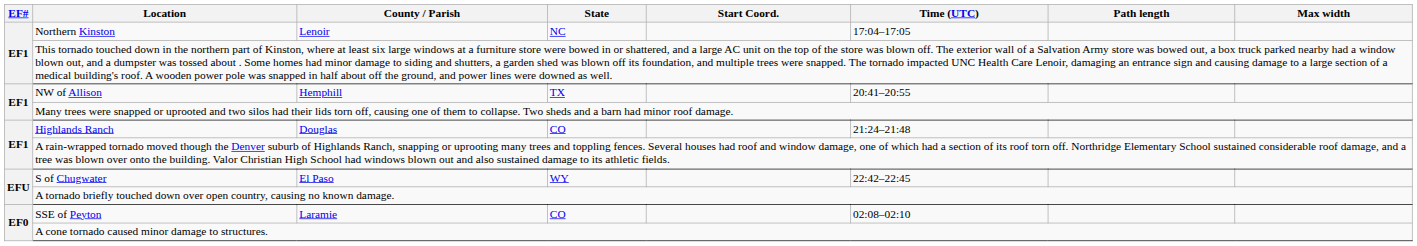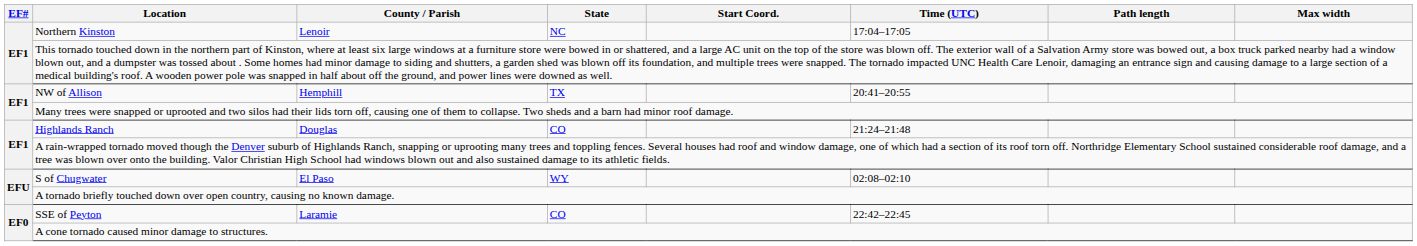S of Chugwater | Time (UTC): 22:42–22:45 -> 02:08–02:10
SSE of Peyton | Time (UTC): 02:08–02:10 -> 22:42–22:45
